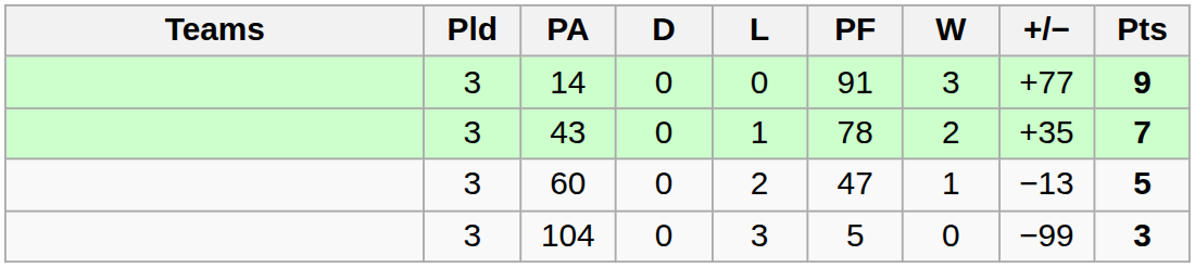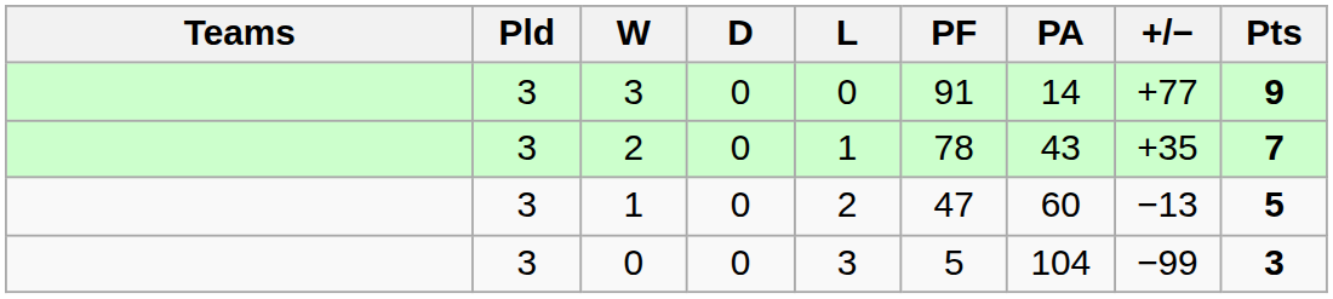columns swapped: W <-> PA
